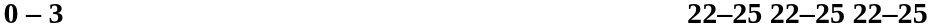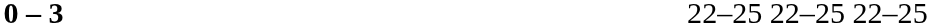row 1 | column 2: bold -> normal
